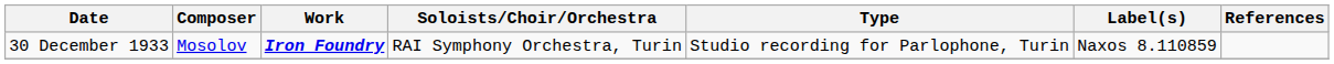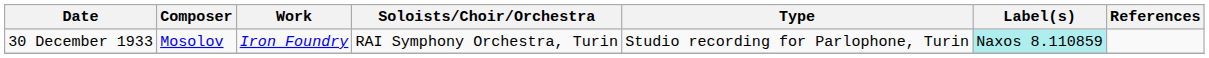30 December 1933 | Work: bold -> normal
30 December 1933 | Label(s): no background -> paleturquoise background
